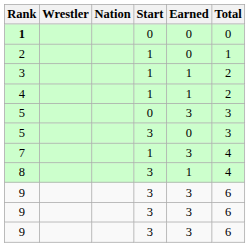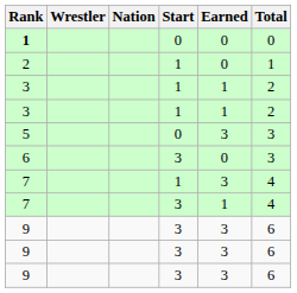row 5 | Rank: 4 -> 3
row 7 | Rank: 5 -> 6
row 9 | Rank: 8 -> 7
